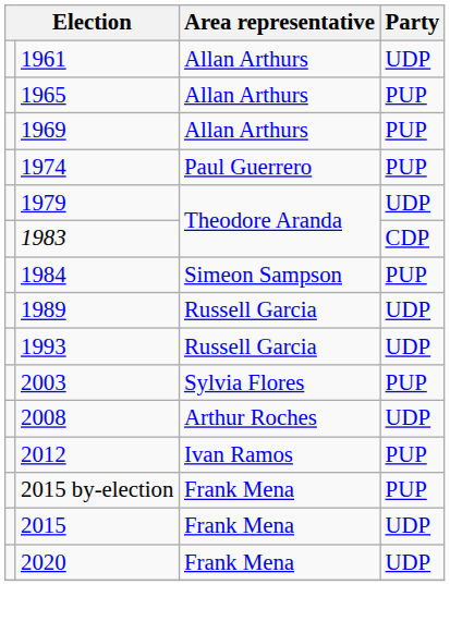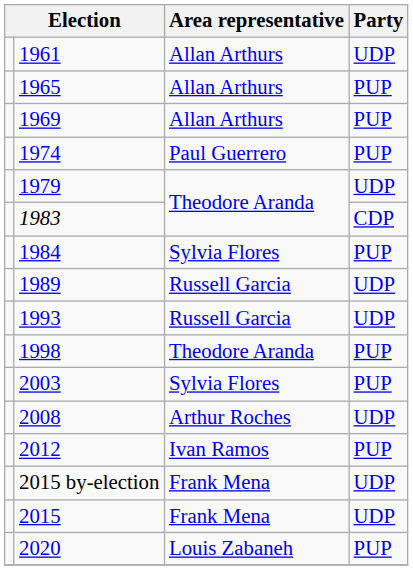1984 | Area representative: Simeon Sampson -> Sylvia Flores
+ row: 1998 | Theodore Aranda | PUP
2015 by-election | Party: PUP -> UDP
2020 | Area representative: Frank Mena -> Louis Zabaneh
2020 | Party: UDP -> PUP
